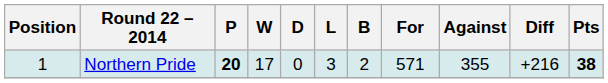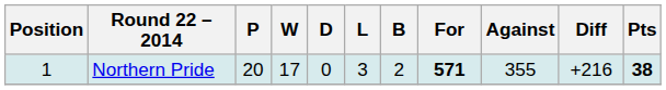Northern Pride | P: bold -> normal
Northern Pride | For: normal -> bold
